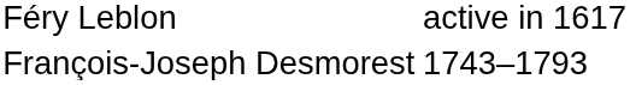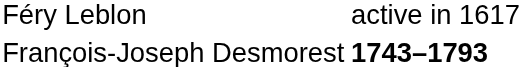François-Joseph Desmorest | column 2: normal -> bold
